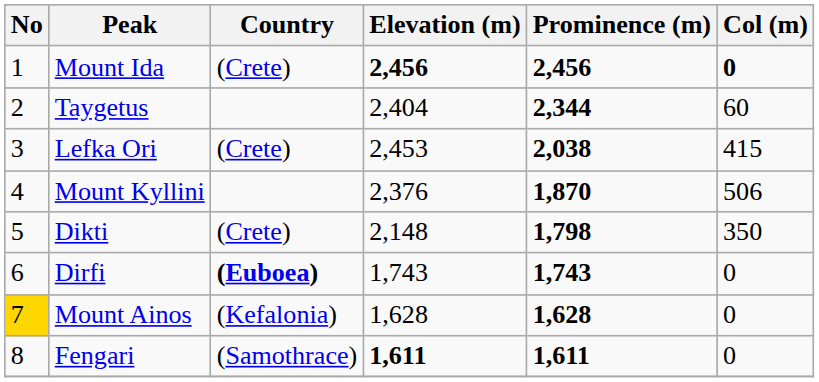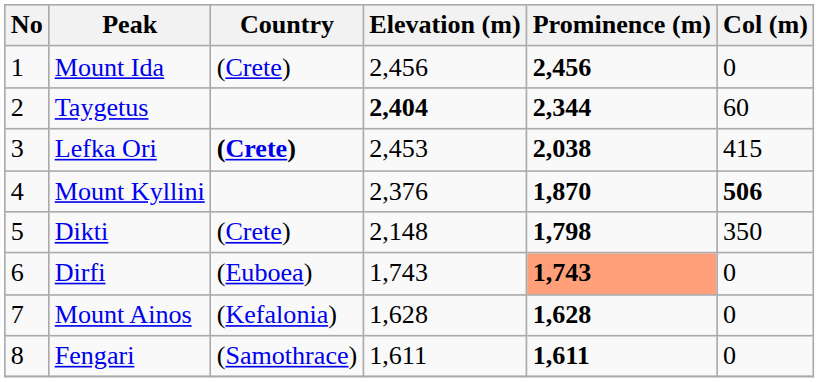Mount Ida | Elevation (m): bold -> normal
Mount Ida | Col (m): bold -> normal
Taygetus | Elevation (m): normal -> bold
Lefka Ori | Country: normal -> bold
Mount Kyllini | Col (m): normal -> bold
Dirfi | Country: bold -> normal
Dirfi | Prominence (m): no background -> lightsalmon background
Mount Ainos | No: gold background -> no background
Fengari | Elevation (m): bold -> normal
